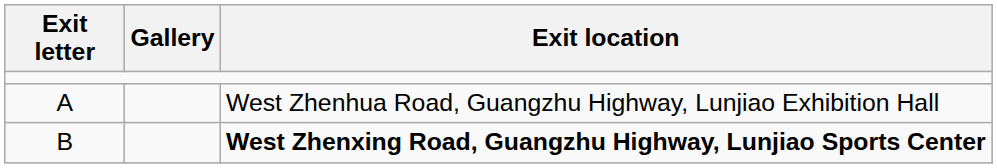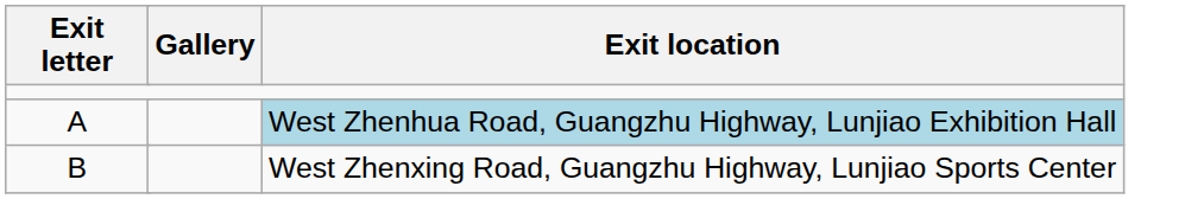West Zhenhua Road, Guangzhu Highway, Lunjiao Exhibition Hall | Exit location: no background -> lightblue background
West Zhenxing Road, Guangzhu Highway, Lunjiao Sports Center | Exit location: bold -> normal
